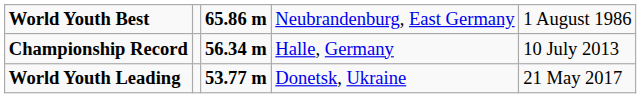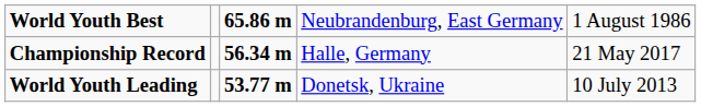Championship Record | column 5: 10 July 2013 -> 21 May 2017
World Youth Leading | column 5: 21 May 2017 -> 10 July 2013
